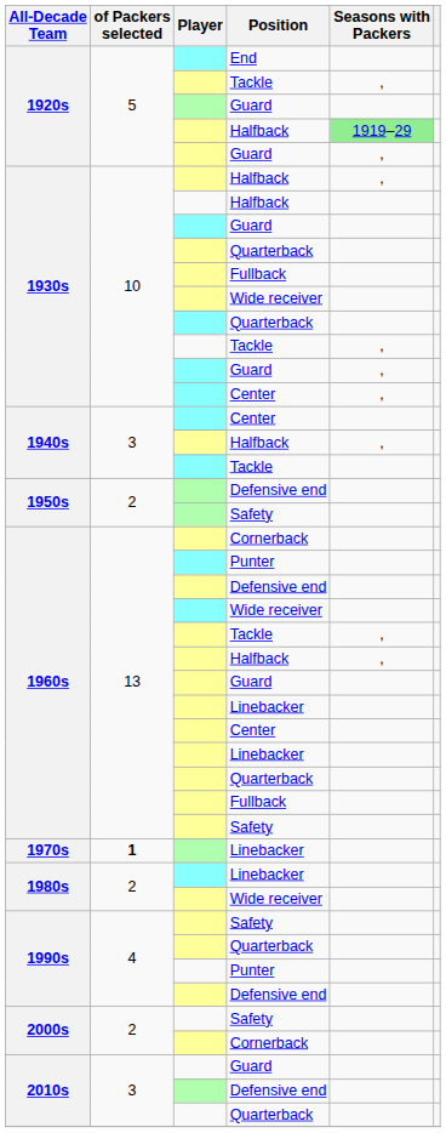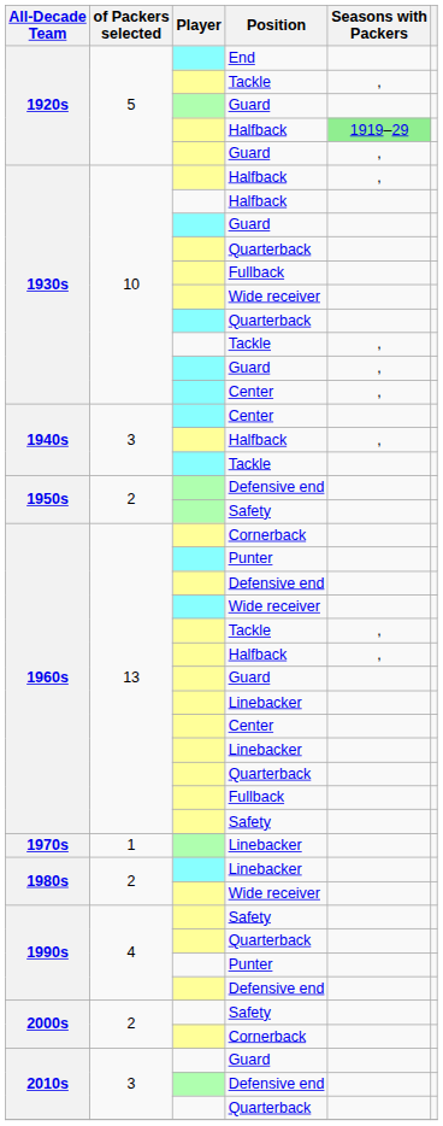1970s / Linebacker | of Packers selected: bold -> normal
